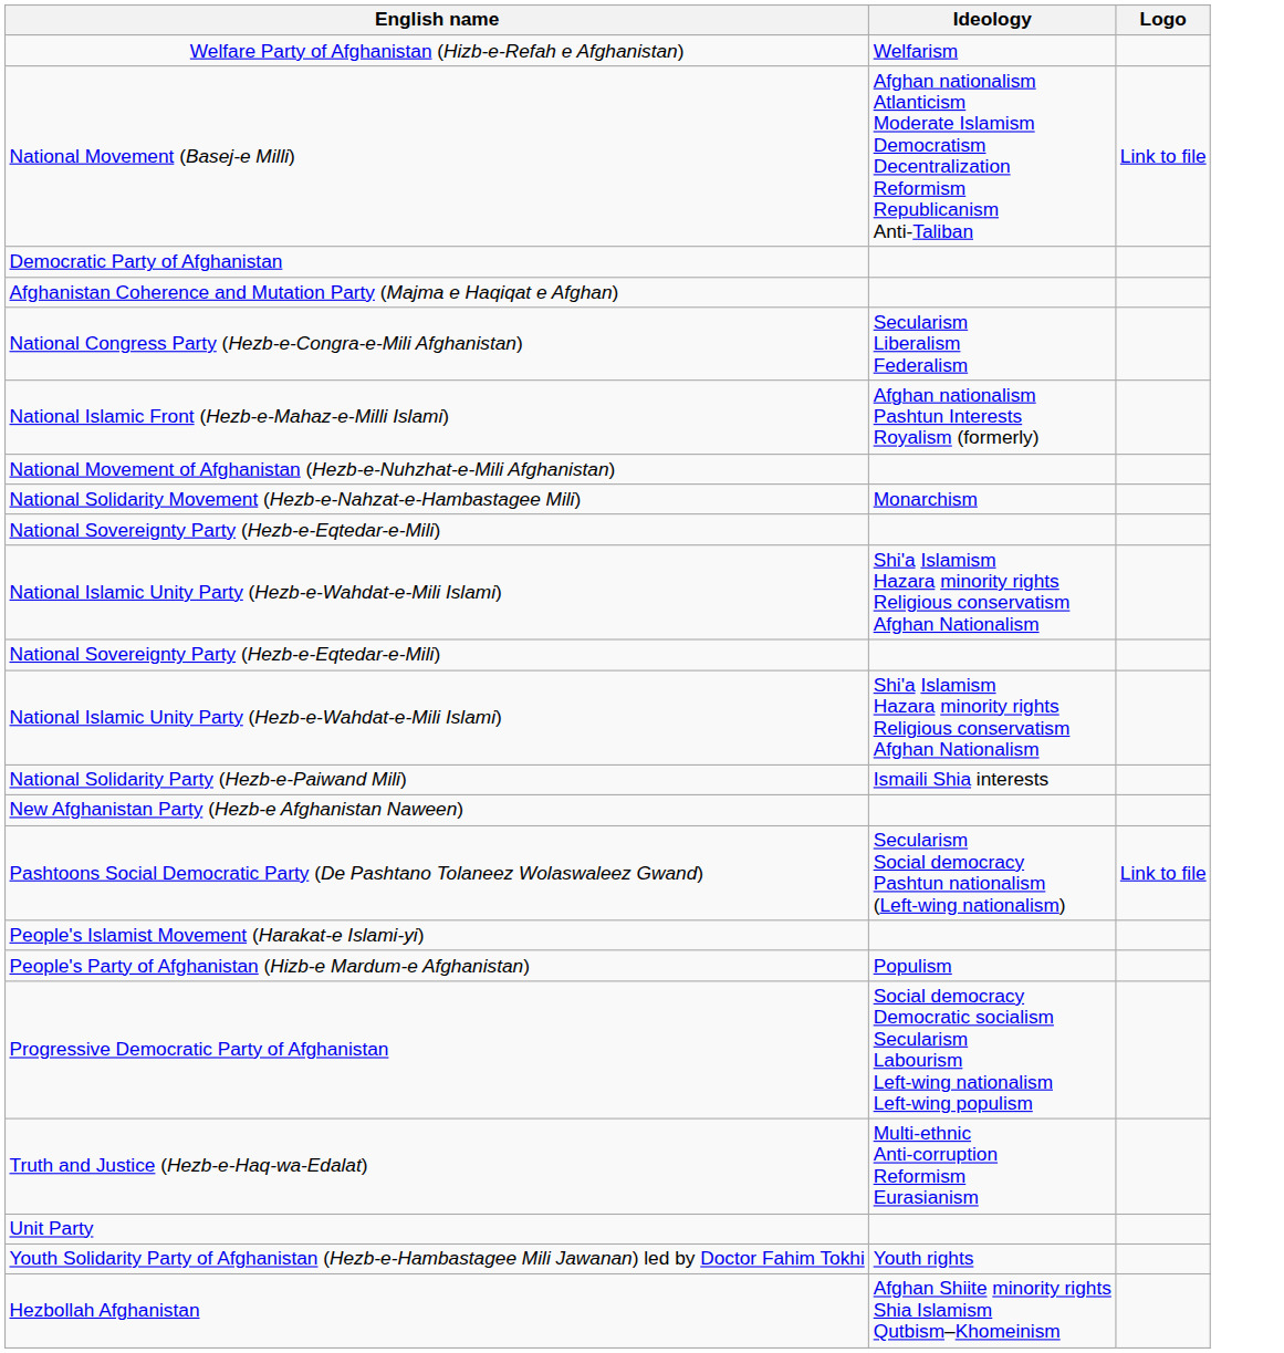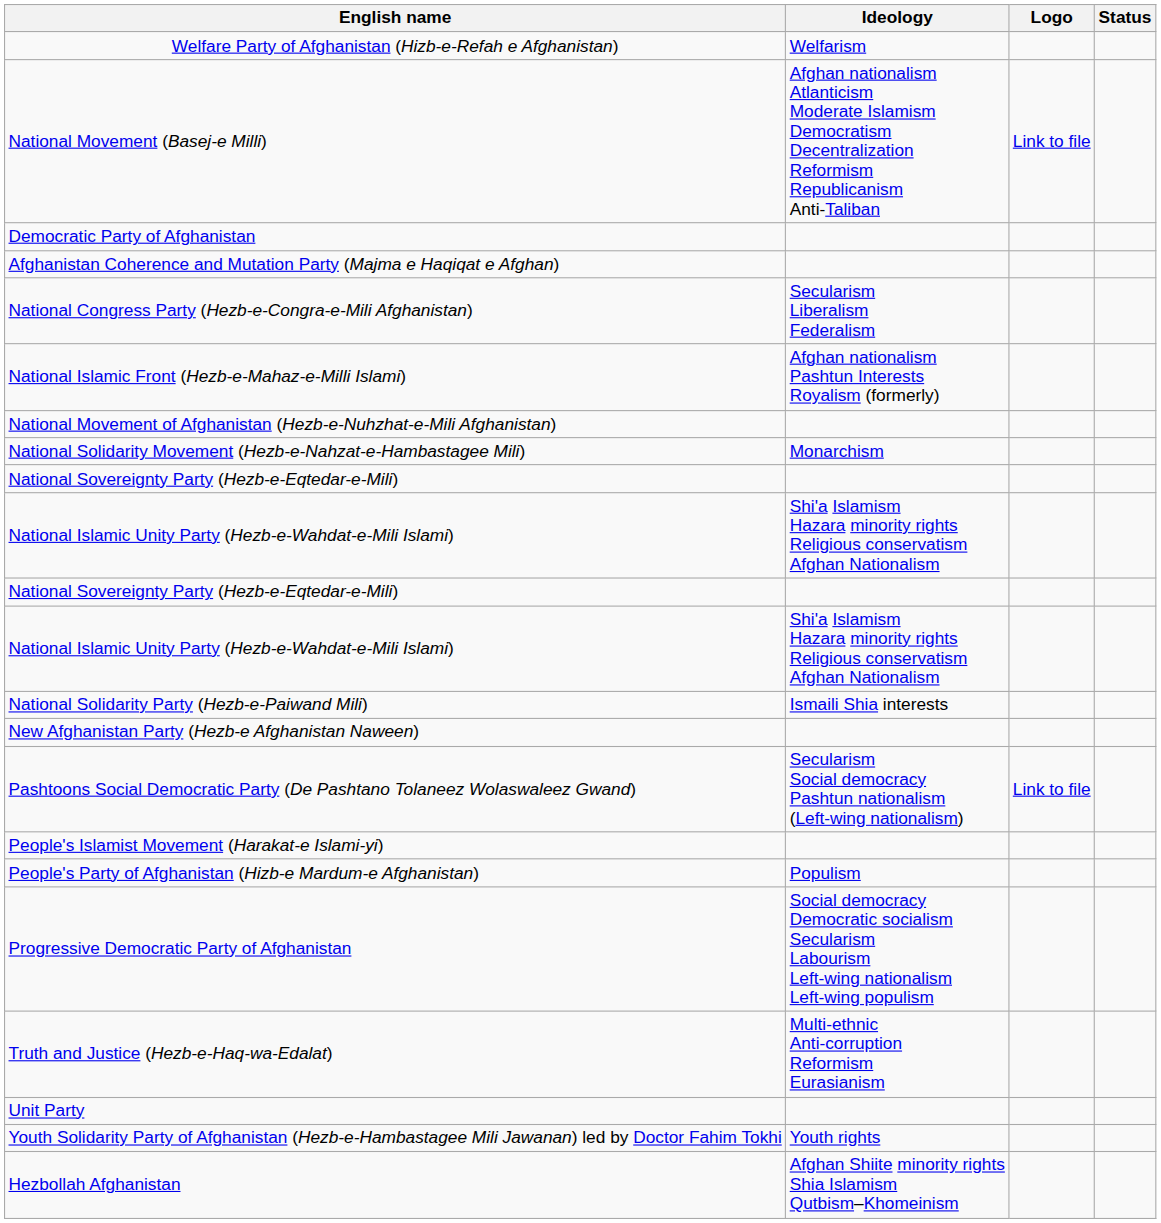+ column: Status
